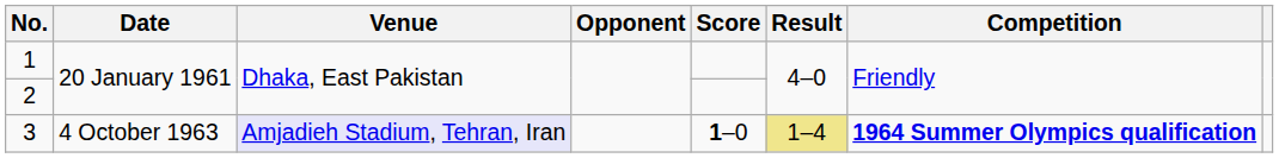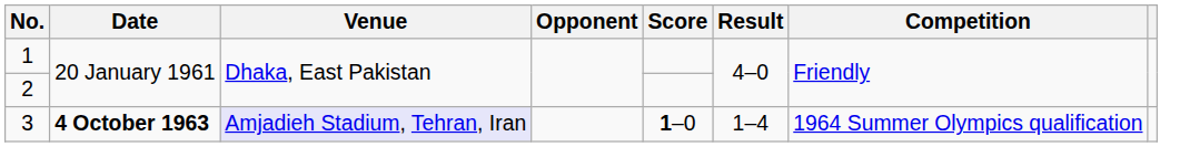3 | Date: normal -> bold
3 | Result: khaki background -> no background
3 | Competition: bold -> normal
